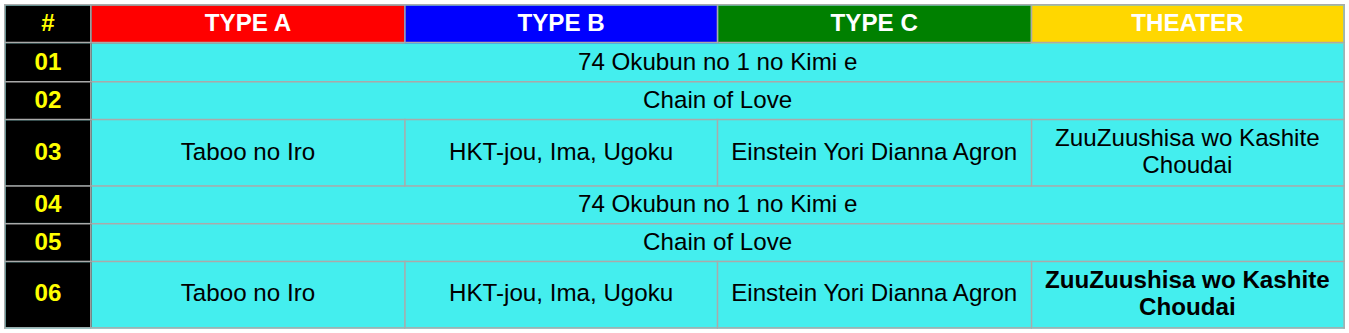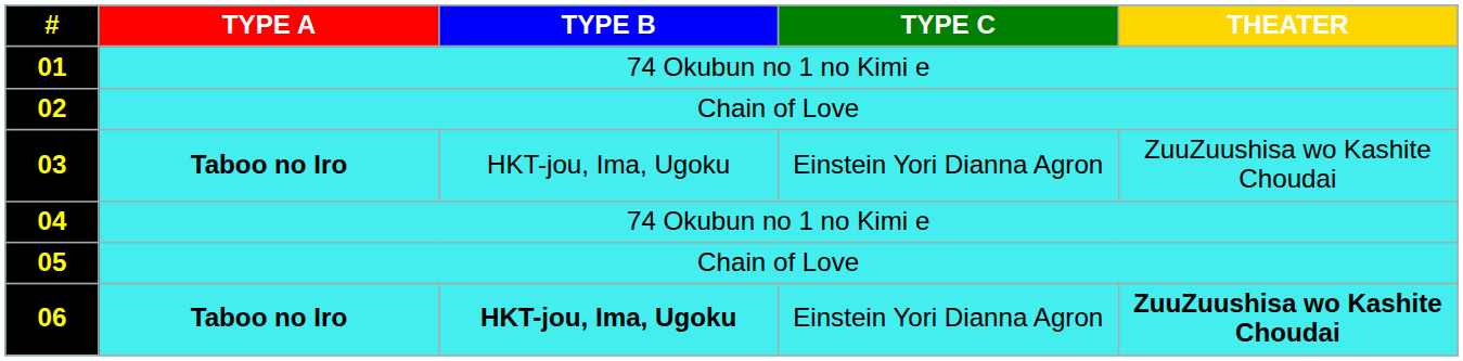03 | TYPE A: normal -> bold
06 | TYPE A: normal -> bold
06 | TYPE B: normal -> bold
